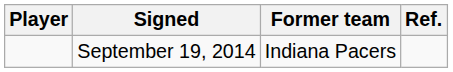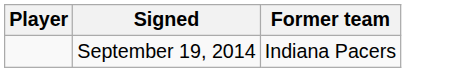- column: Ref.
